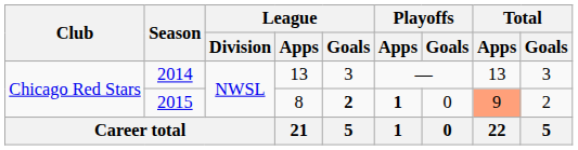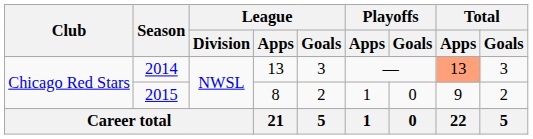2014 | Total / Apps: no background -> lightsalmon background
2015 | League / Goals: bold -> normal
2015 | Playoffs / Apps: bold -> normal
2015 | Total / Apps: lightsalmon background -> no background
